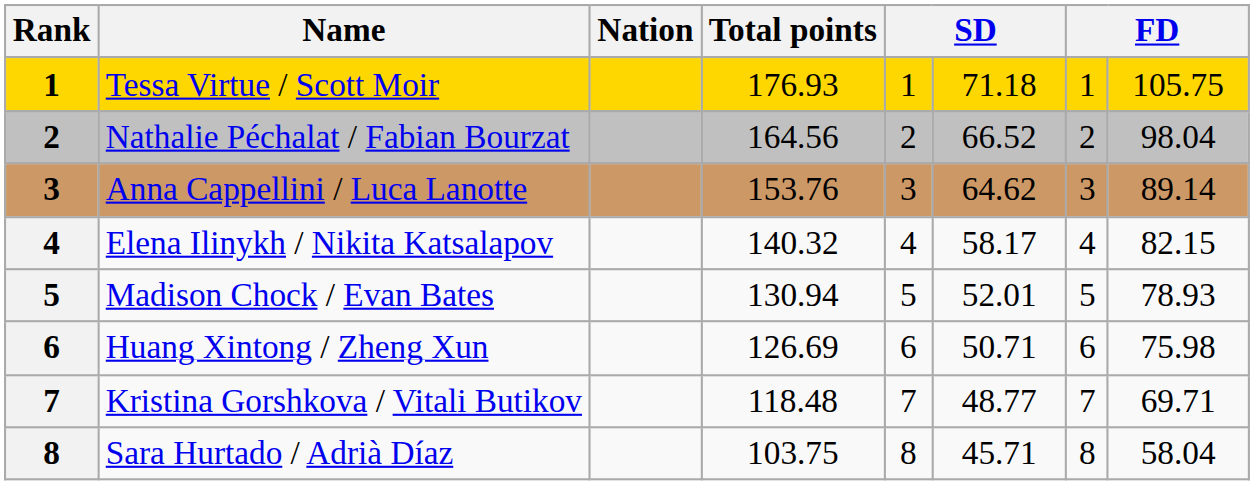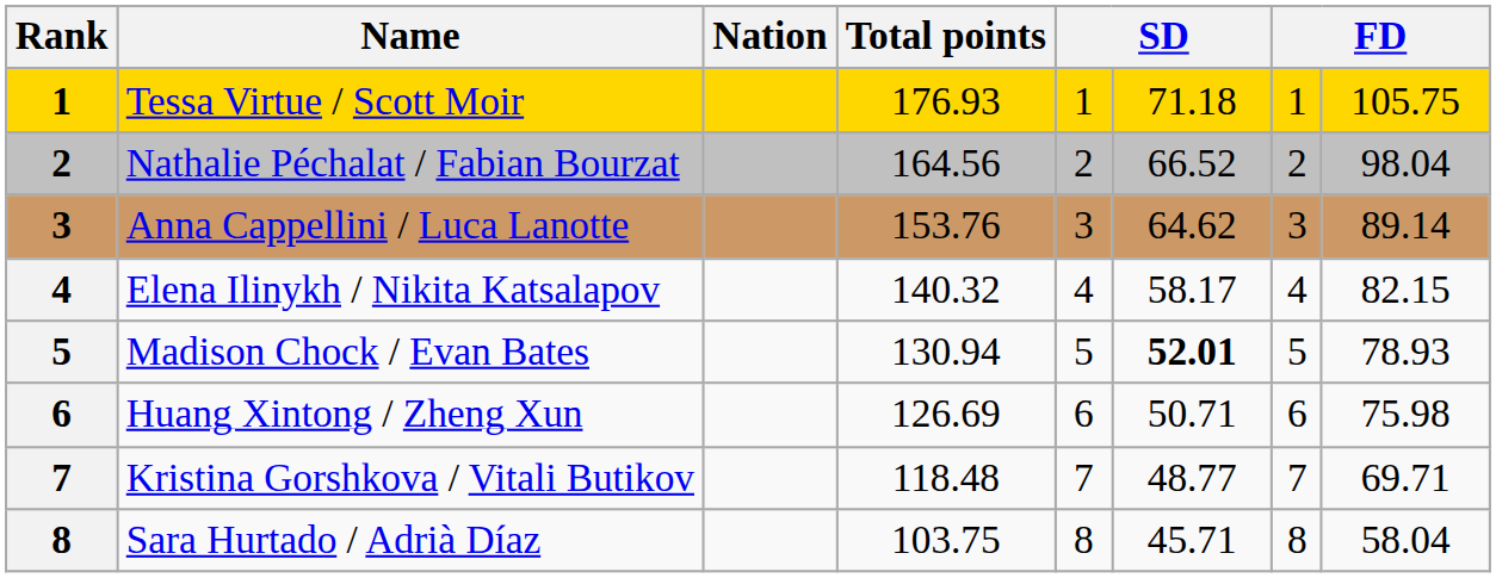Madison Chock / Evan Bates | column 6: normal -> bold
